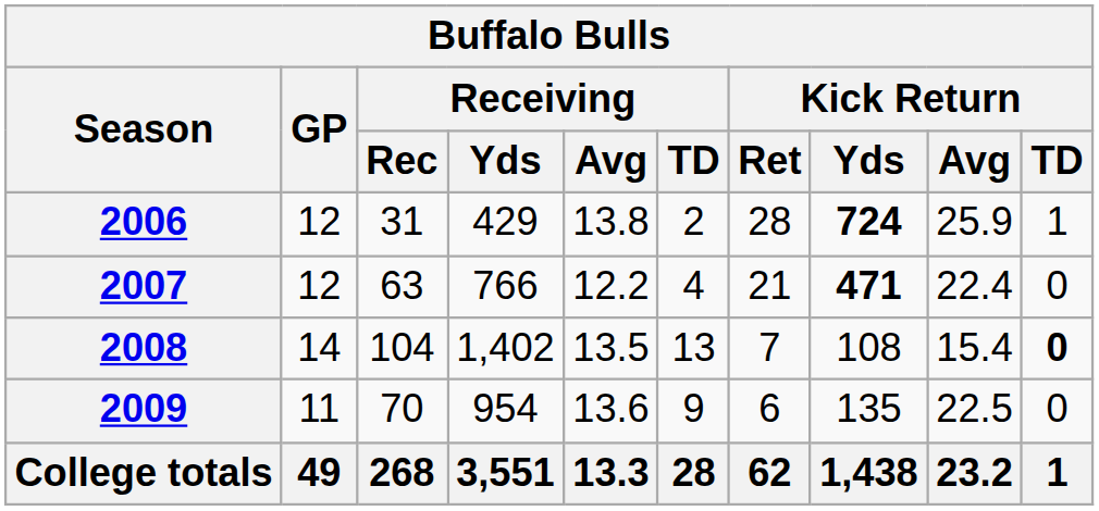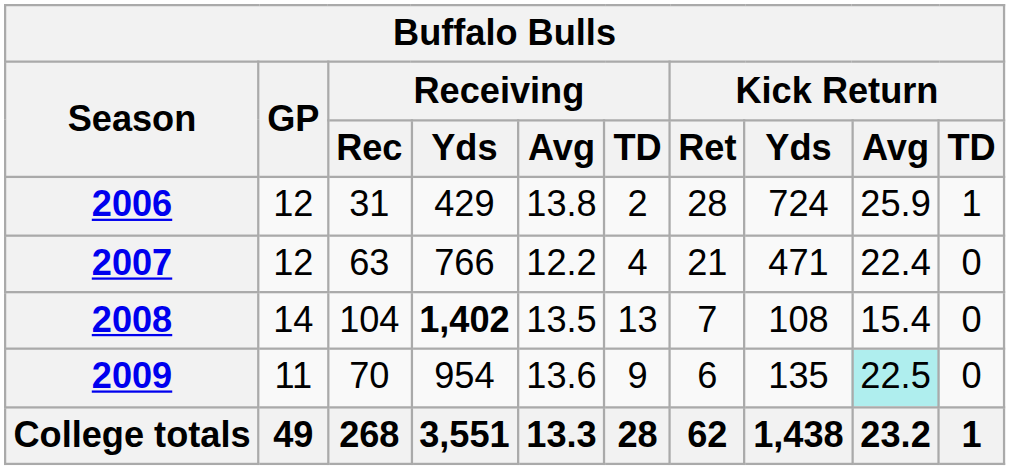2006 | Kick Return / Yds: bold -> normal
2007 | Kick Return / Yds: bold -> normal
2008 | Receiving / Yds: normal -> bold
2008 | Kick Return / TD: bold -> normal
2009 | Kick Return / Avg: no background -> paleturquoise background
